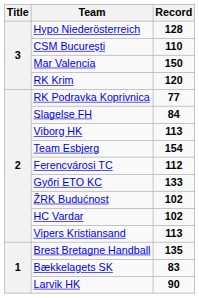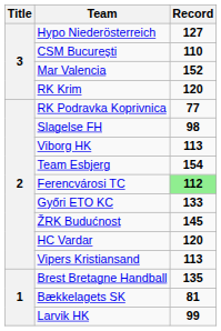Hypo Niederösterreich | Record: 128 -> 127
Mar Valencia | Record: 150 -> 152
Slagelse FH | Record: 84 -> 98
Ferencvárosi TC | Record: no background -> lightgreen background
ŽRK Budućnost | Record: 102 -> 145
HC Vardar | Record: 102 -> 120
Bækkelagets SK | Record: 83 -> 81
Larvik HK | Record: 90 -> 99
